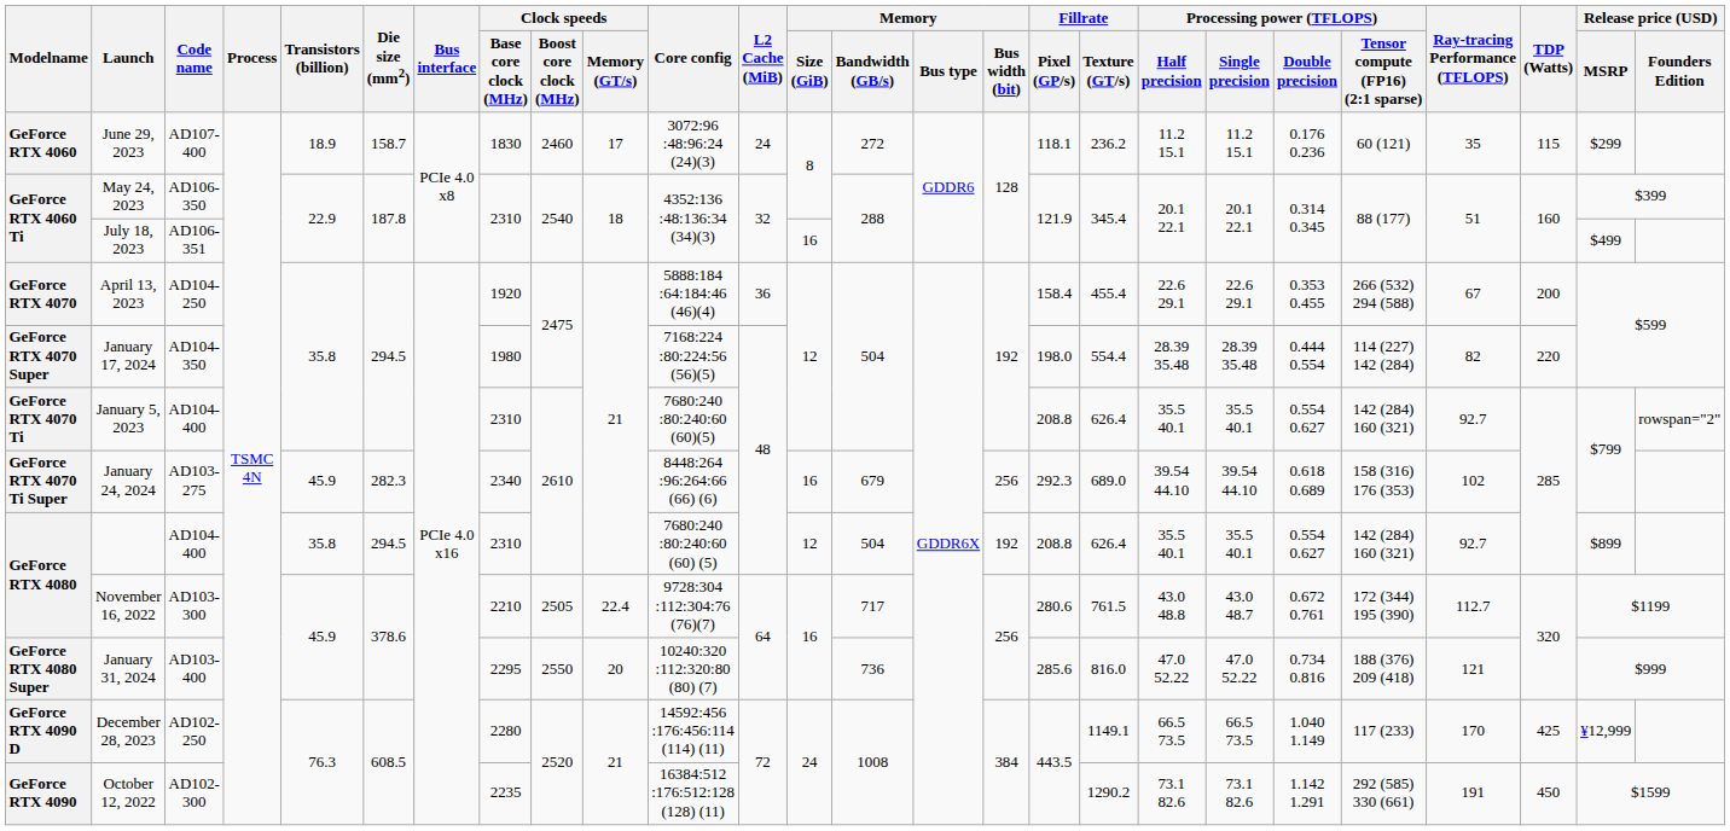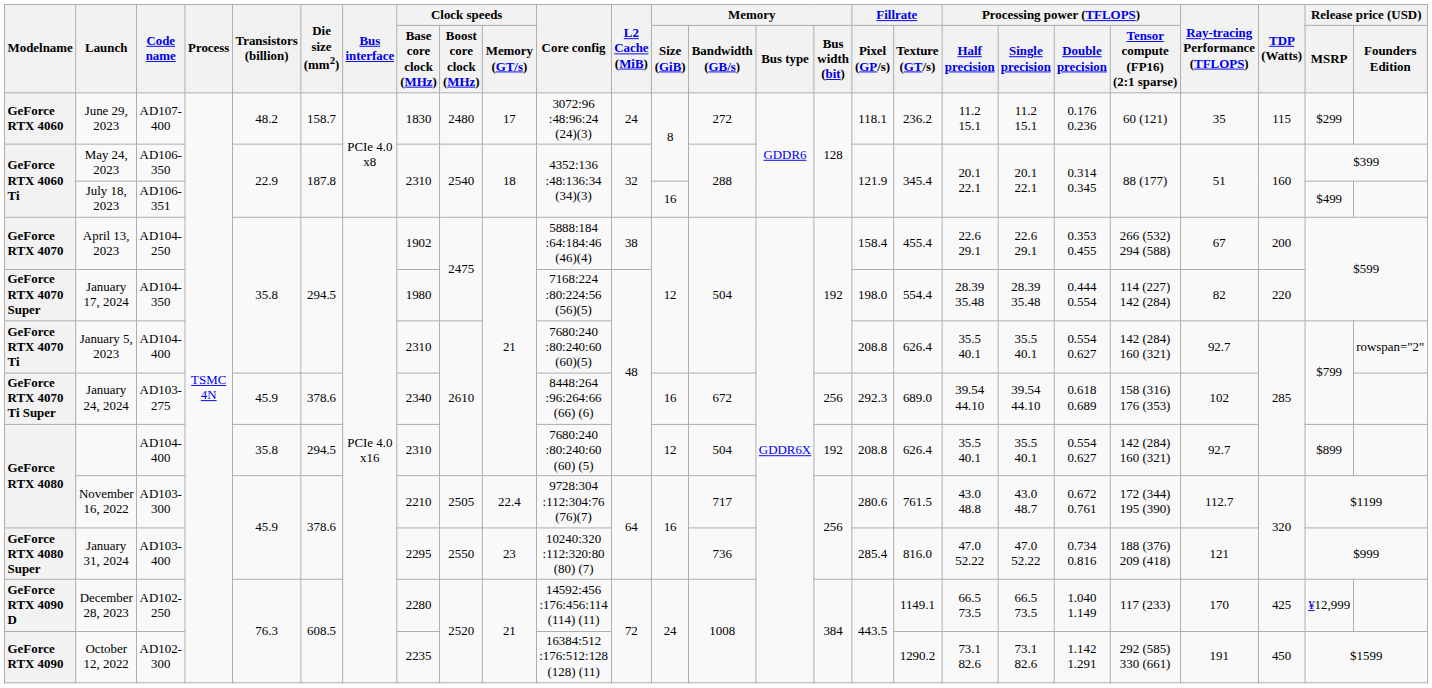June 29, 2023 | Transistors (billion): 18.9 -> 48.2
June 29, 2023 | Clock speeds / Boost core clock (MHz): 2460 -> 2480
April 13, 2023 | Clock speeds / Base core clock (MHz): 1920 -> 1902
April 13, 2023 | L2 Cache (MiB): 36 -> 38
January 24, 2024 | Die size (mm2): 282.3 -> 378.6
January 24, 2024 | Memory / Bandwidth (GB/s): 679 -> 672
January 31, 2024 | Clock speeds / Memory (GT/s): 20 -> 23
January 31, 2024 | Fillrate / Pixel (GP/s): 285.6 -> 285.4
